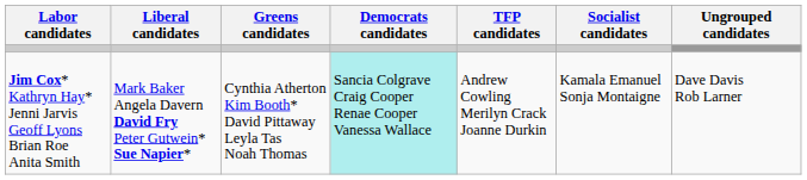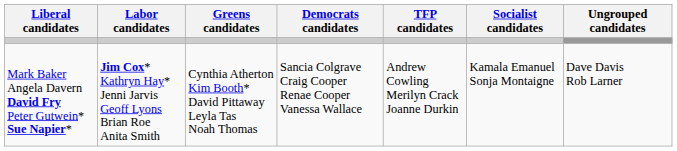columns swapped: Labor candidates <-> Liberal candidates
row 3 | Democrats candidates: paleturquoise background -> no background
